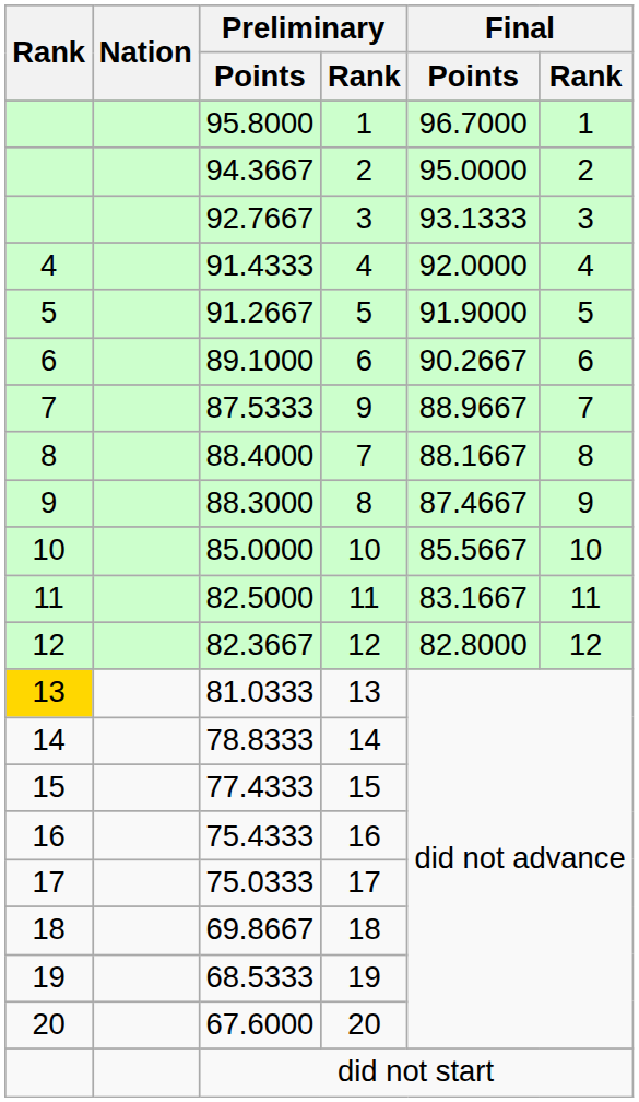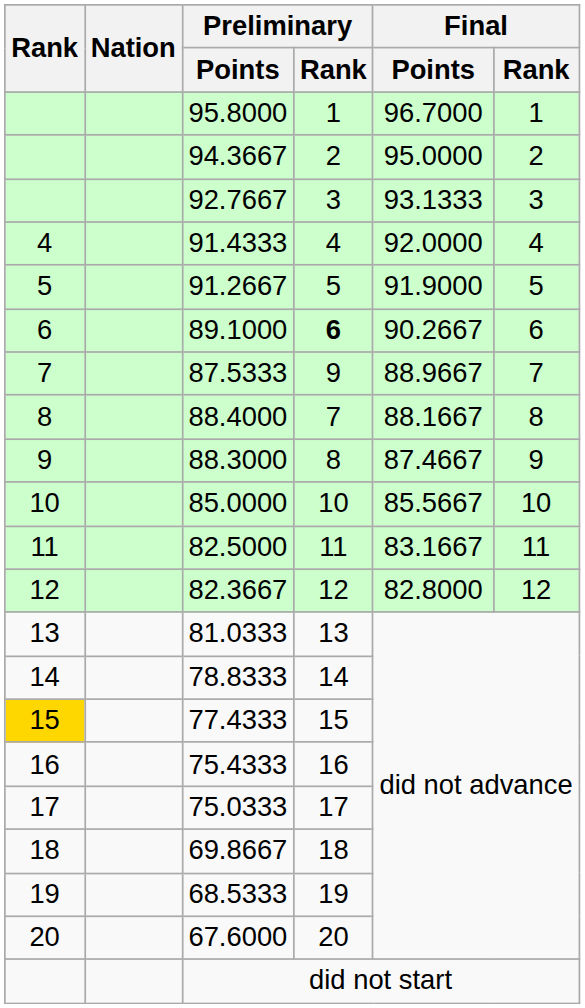89.1000 | Preliminary / Rank: normal -> bold
81.0333 | Rank: gold background -> no background
77.4333 | Rank: no background -> gold background
